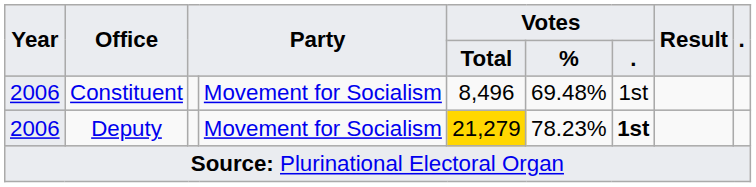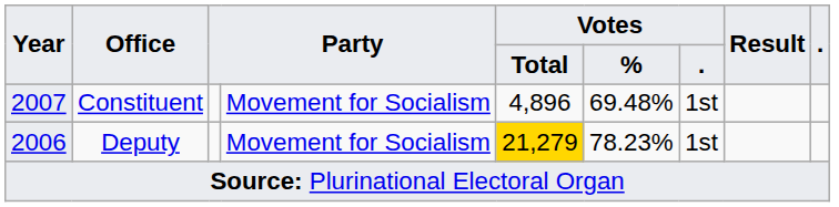Constituent | Year: 2006 -> 2007
Constituent | Votes / Total: 8,496 -> 4,896
Deputy | Votes / .: bold -> normal
